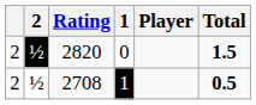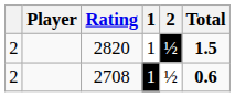columns swapped: Player <-> 2
row 2 | 1: 0 -> 1
row 3 | Total: 0.5 -> 0.6
